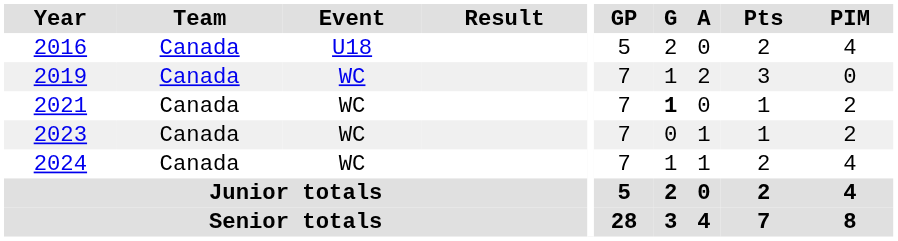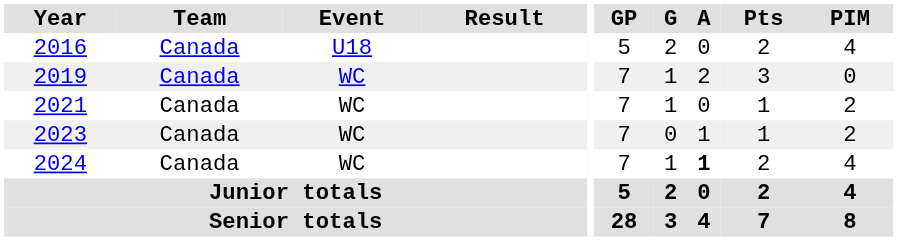2021 | G: bold -> normal
2024 | A: normal -> bold
